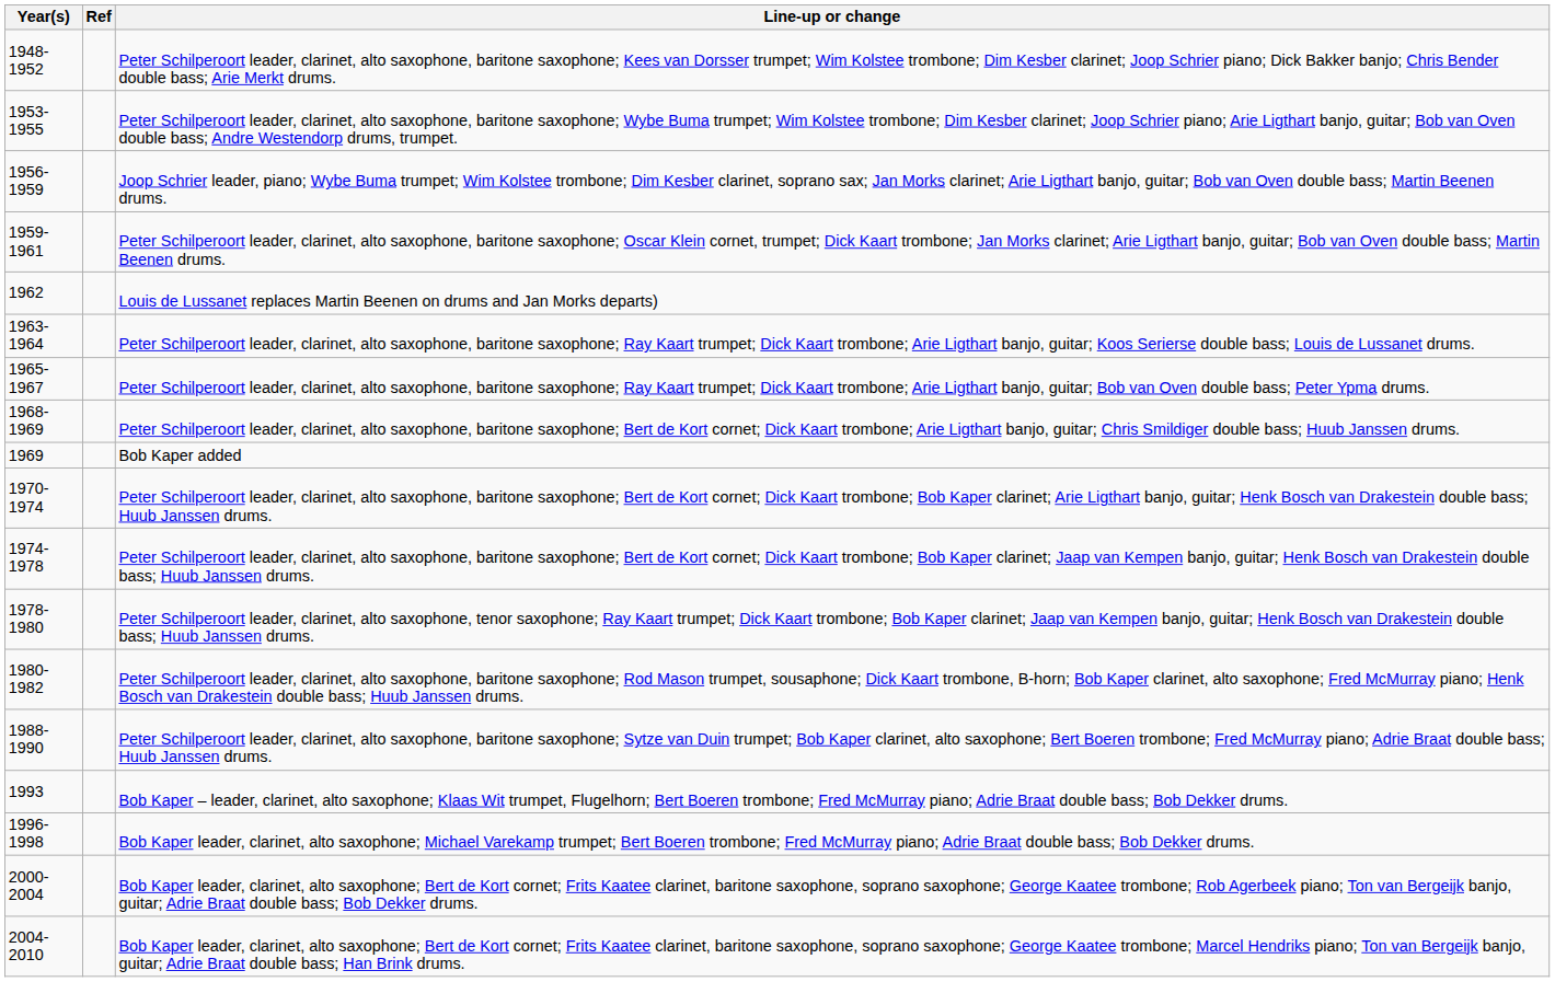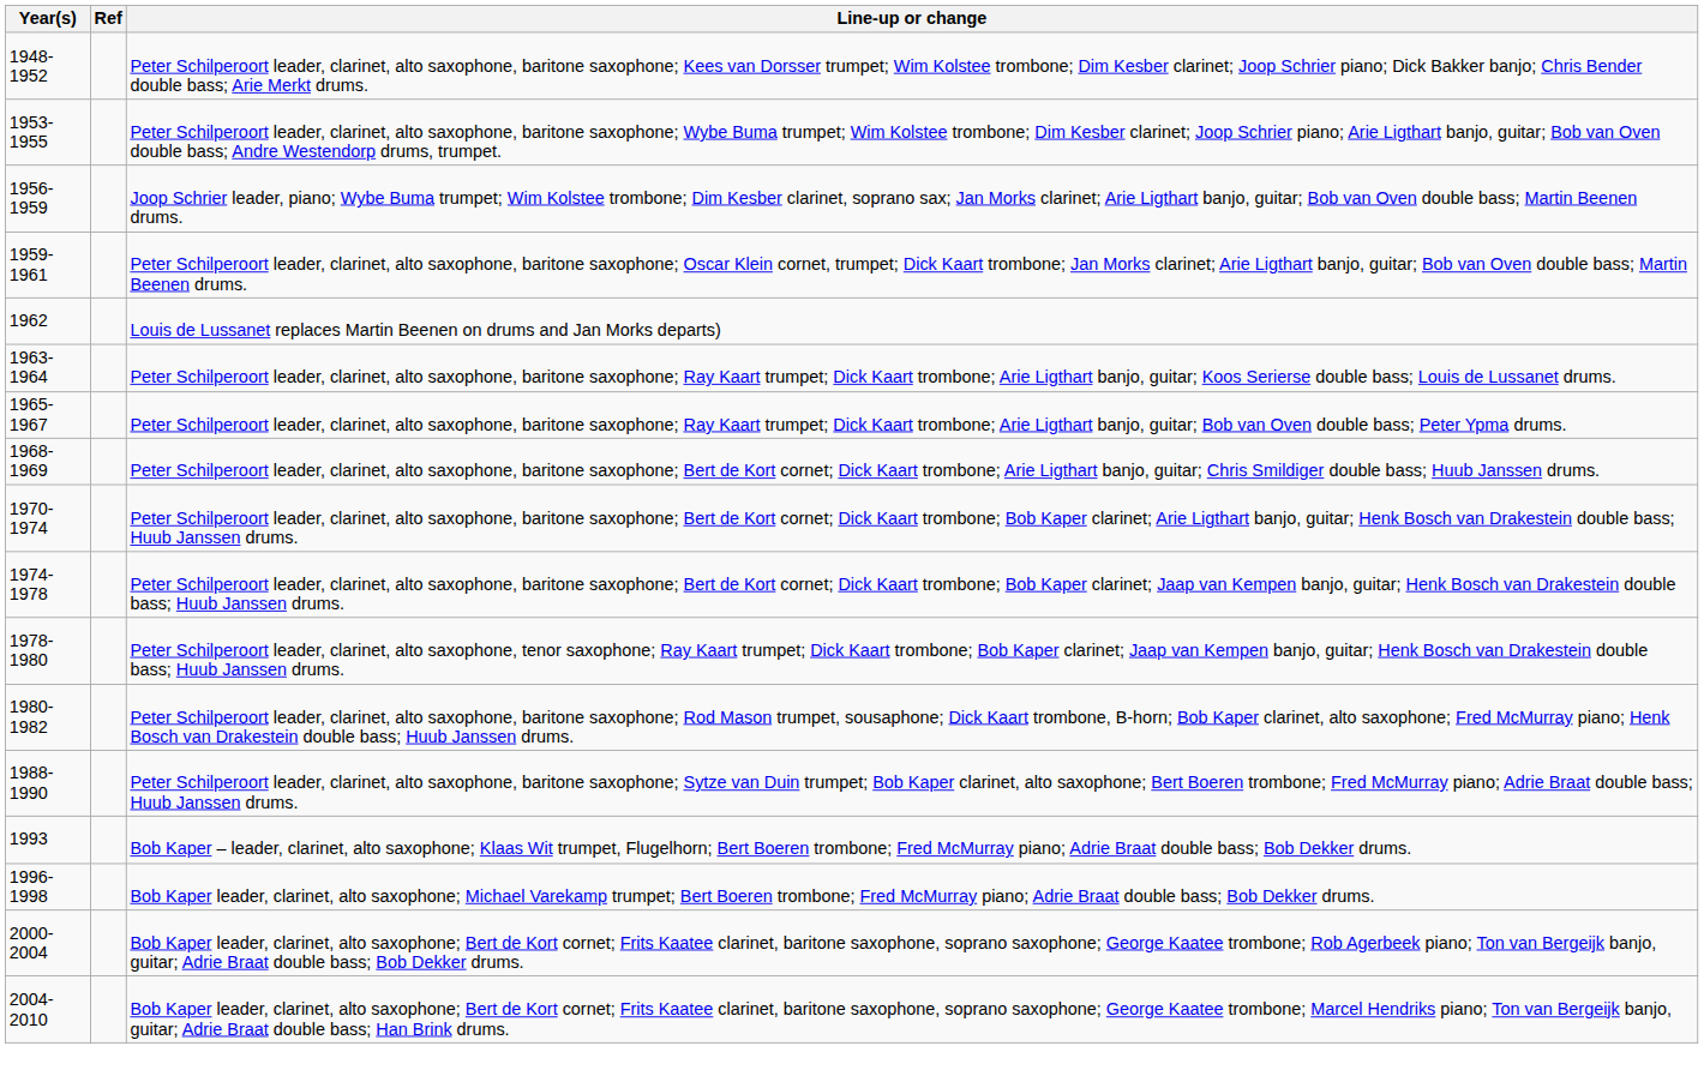- row: 1969 | Bob Kaper added
